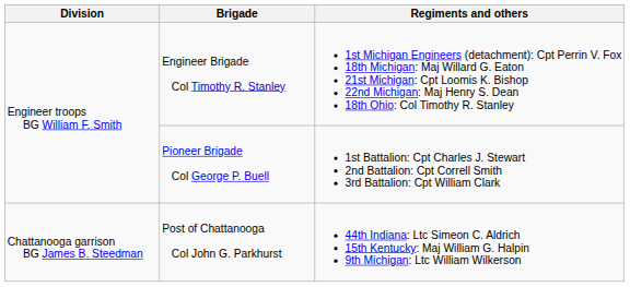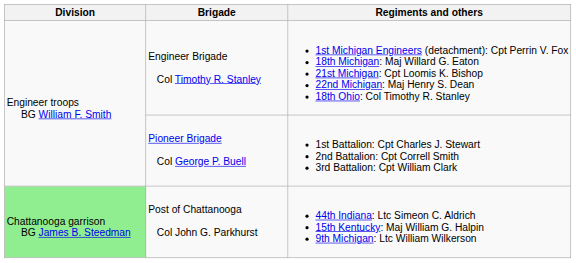Post of Chattanooga Col John G. Parkhurst | Division: no background -> lightgreen background
